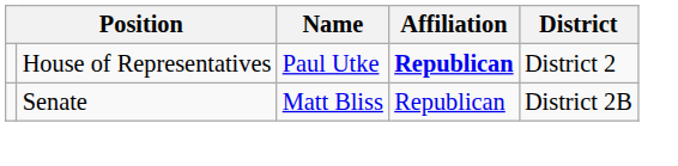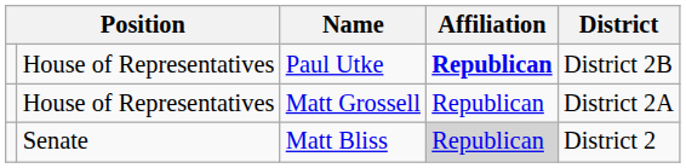Paul Utke | District: District 2 -> District 2B
+ row: House of Representatives | Matt Grossell | Republican | District 2A
Matt Bliss | Affiliation: no background -> lightgrey background
Matt Bliss | District: District 2B -> District 2
